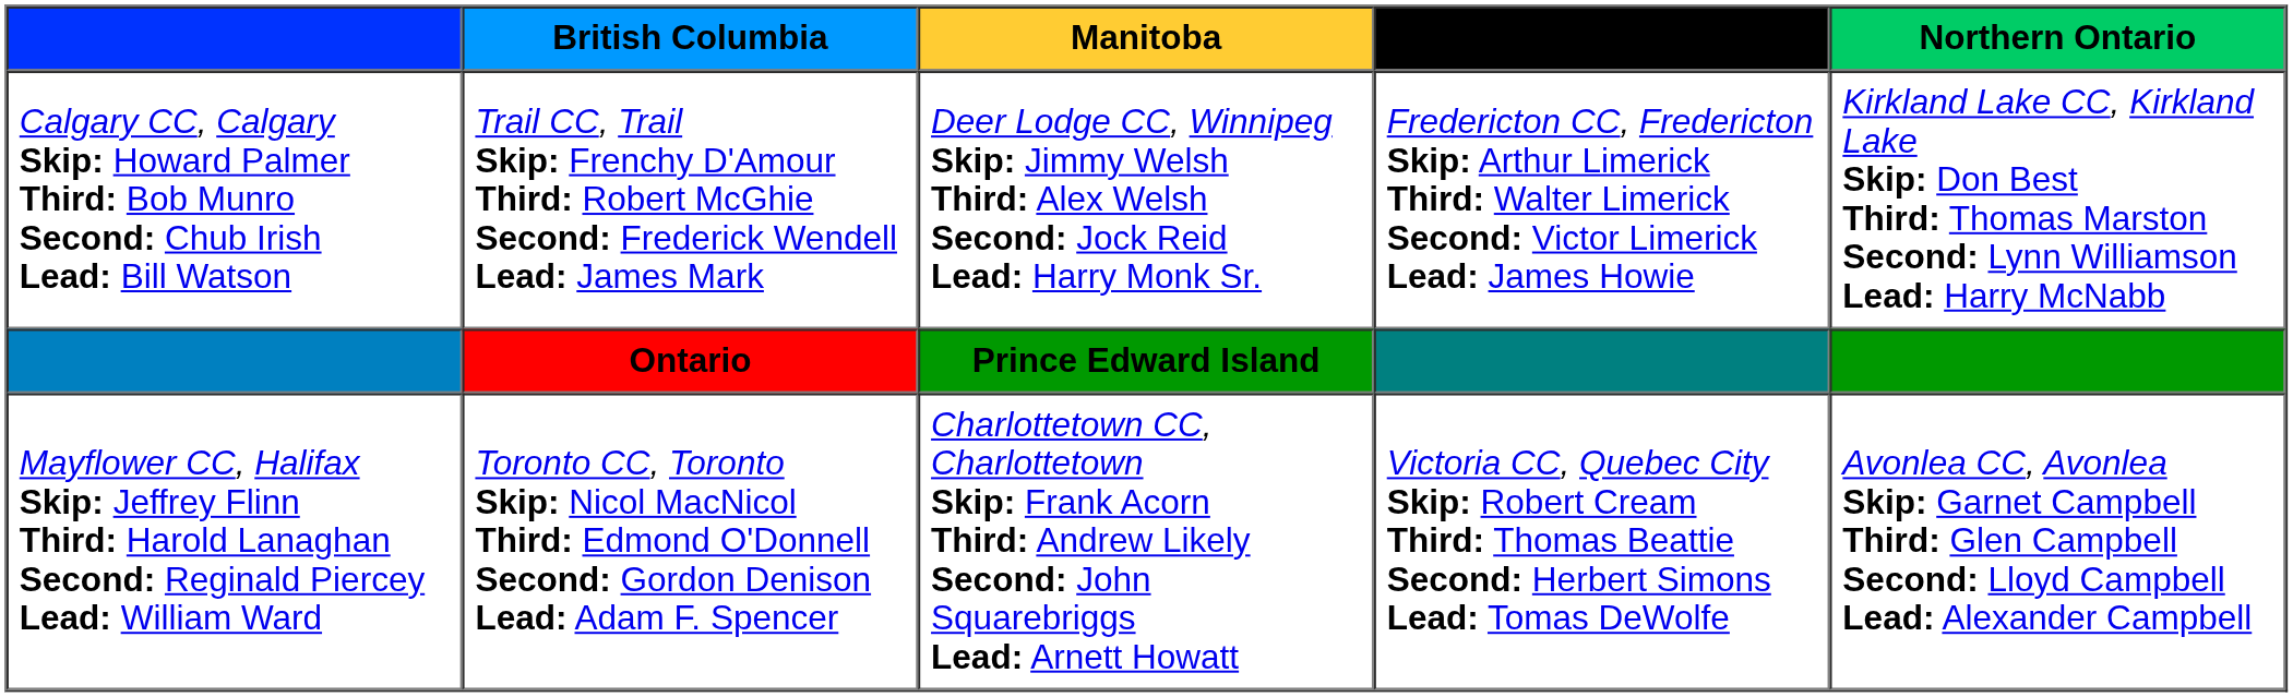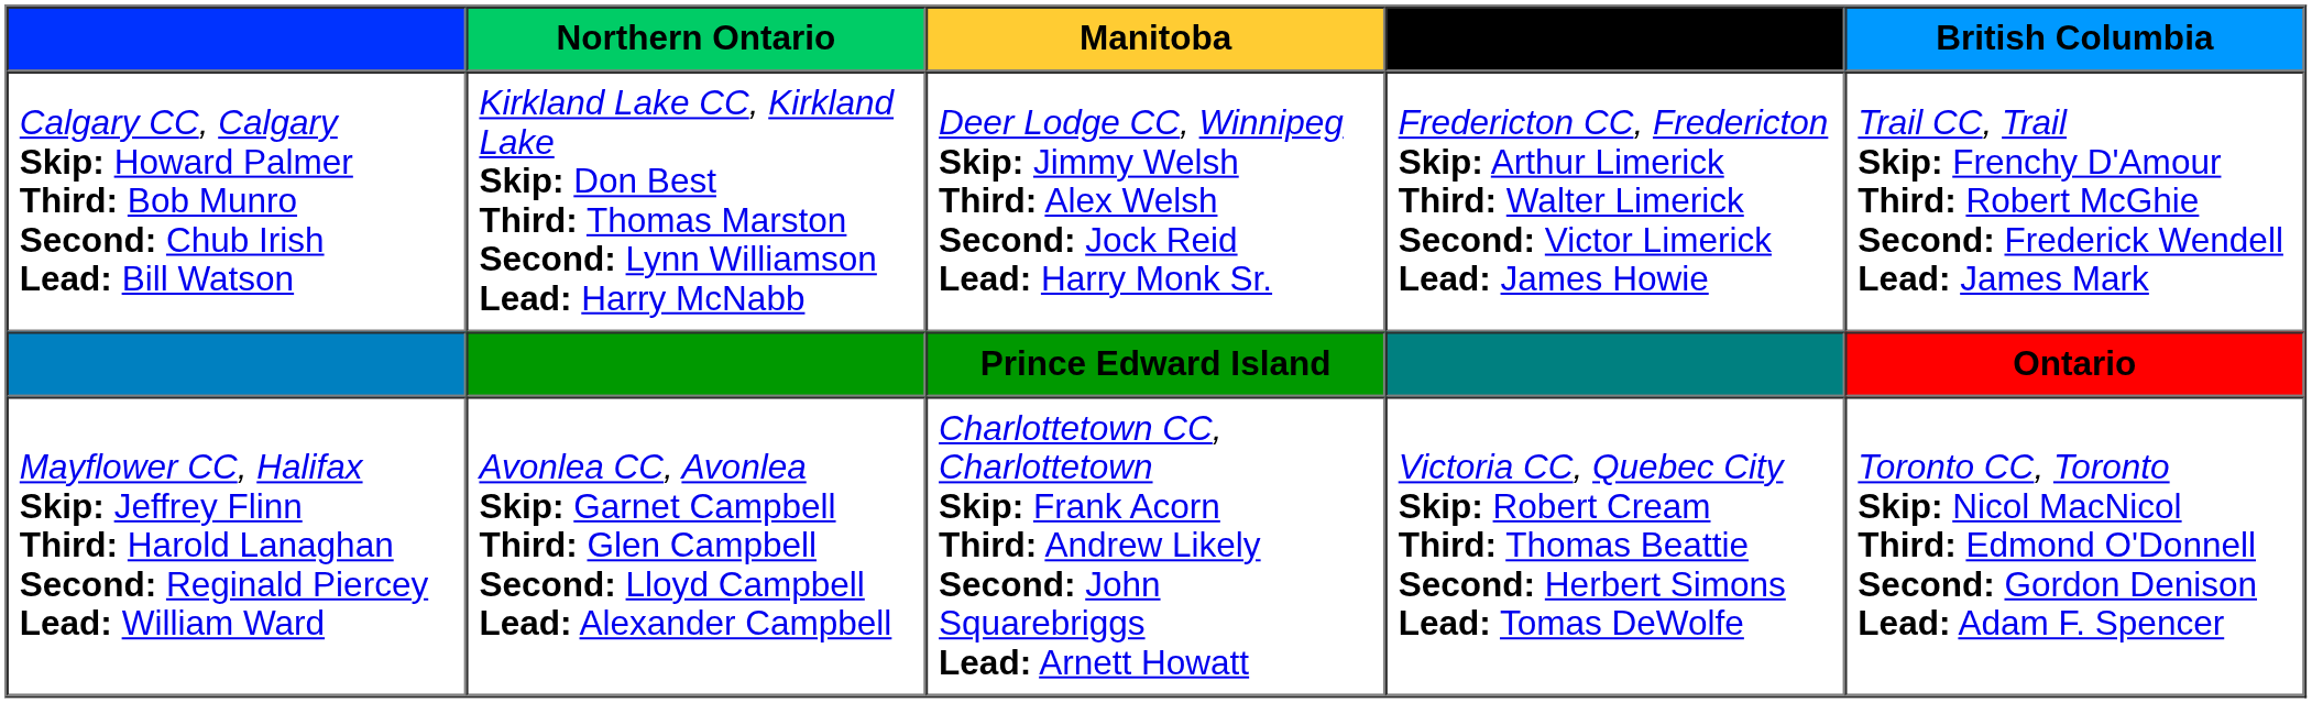columns swapped: British Columbia <-> Northern Ontario
